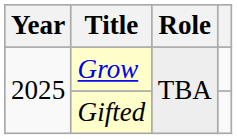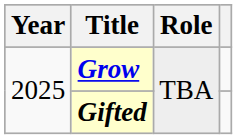Grow | Title: normal -> bold
Gifted | Title: normal -> bold
